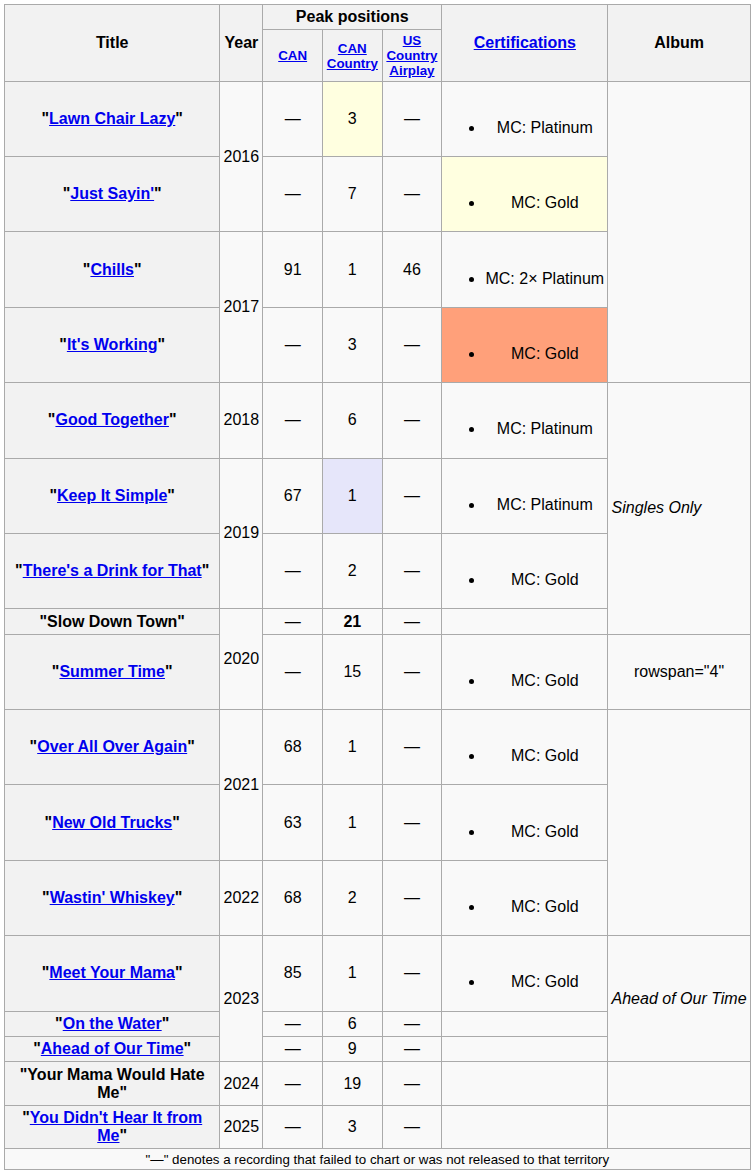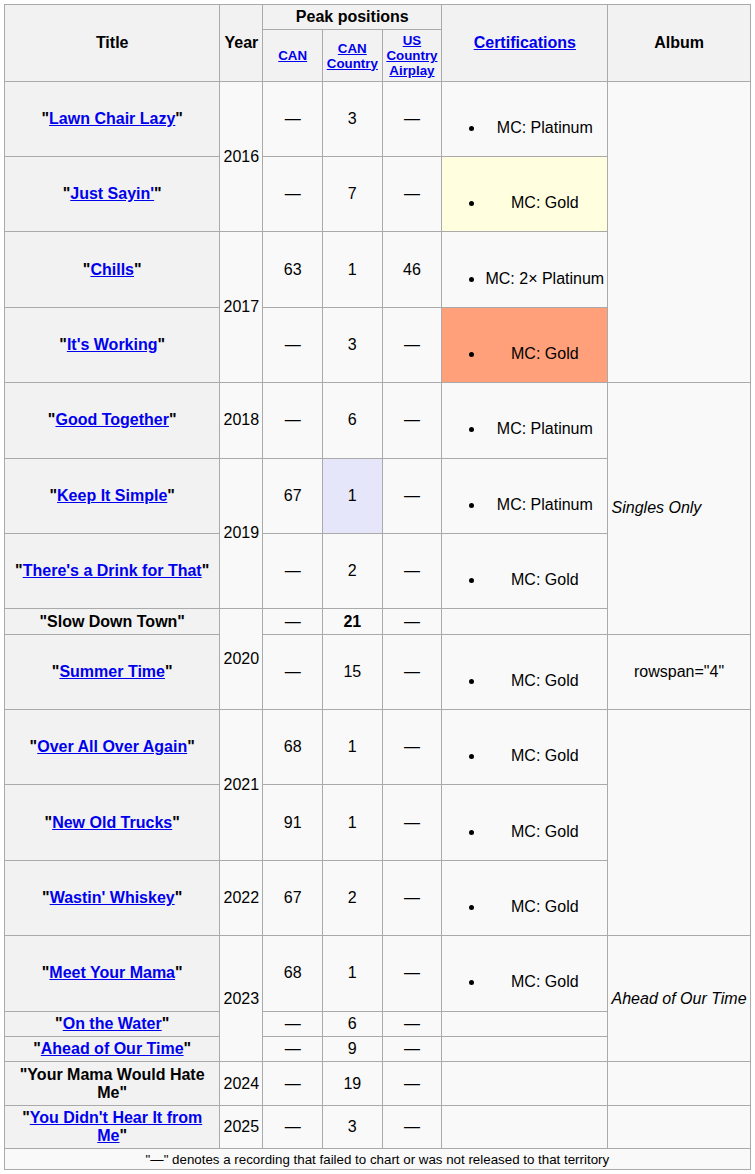"Lawn Chair Lazy" | Peak positions / CAN Country: lightyellow background -> no background
"Chills" | Peak positions / CAN: 91 -> 63
"New Old Trucks" | Peak positions / CAN: 63 -> 91
"Wastin' Whiskey" | Peak positions / CAN: 68 -> 67
"Meet Your Mama" | Peak positions / CAN: 85 -> 68
